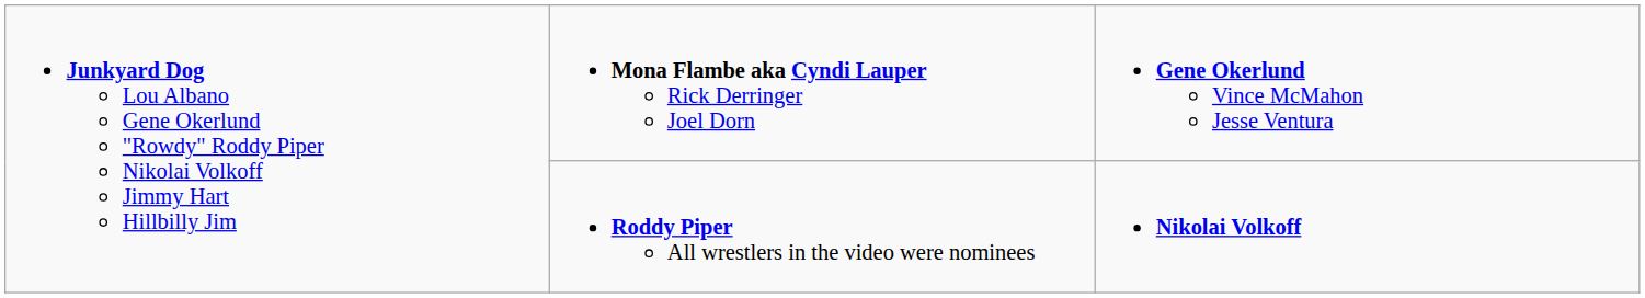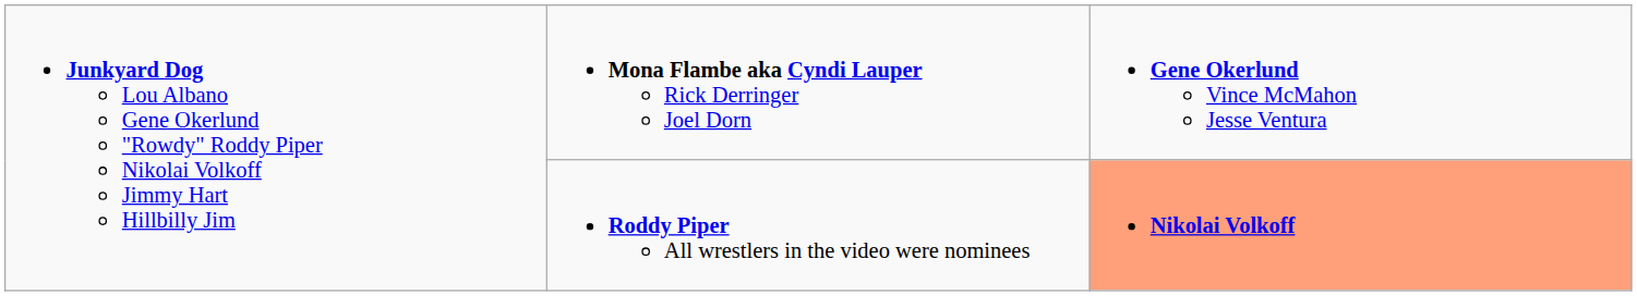row 2 | column 3: no background -> lightsalmon background
